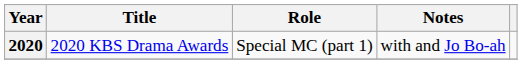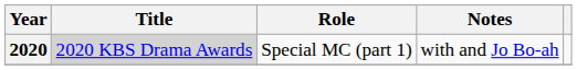2020 | Title: no background -> lightgrey background
